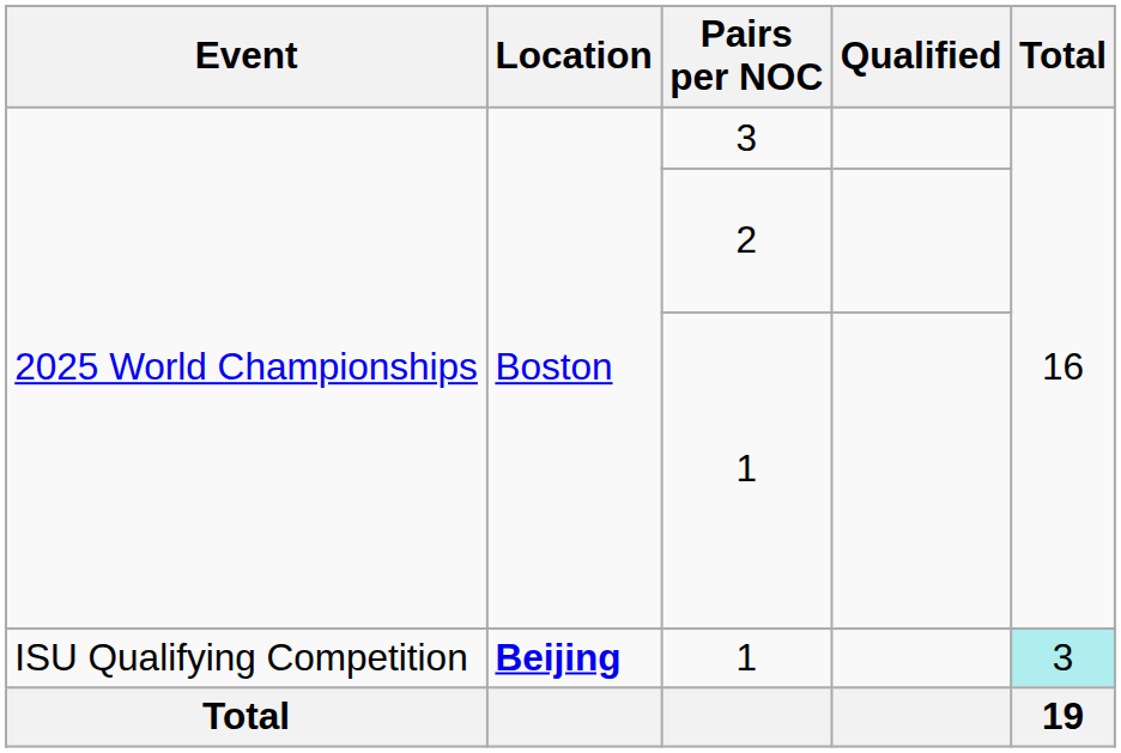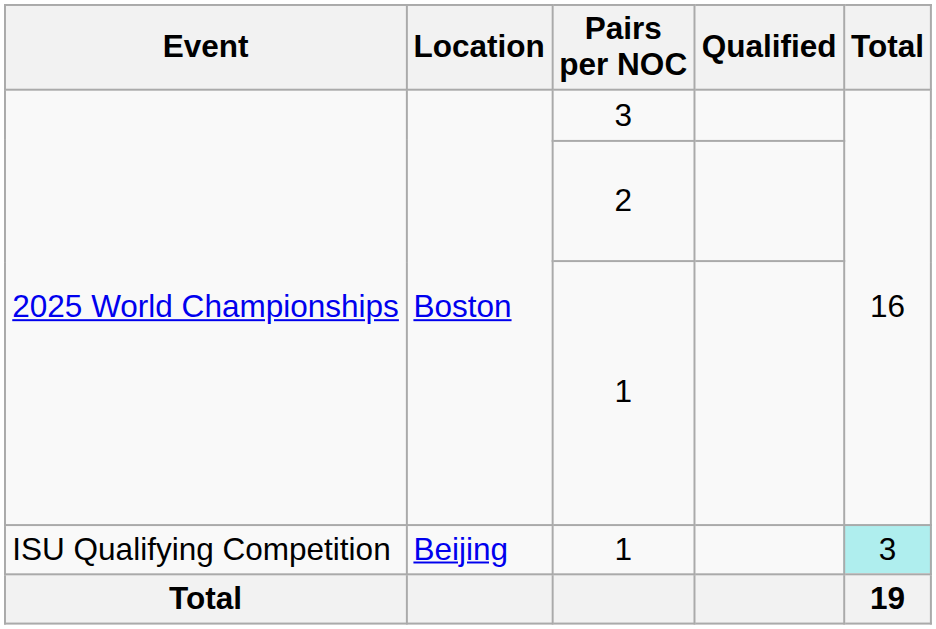ISU Qualifying Competition / 1 | Location: bold -> normal
